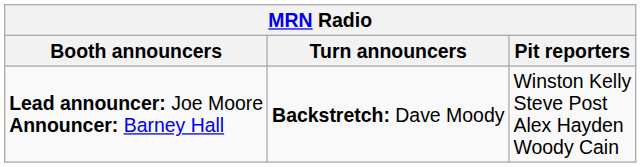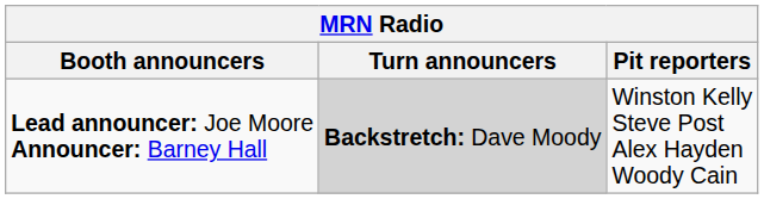Lead announcer: Joe Moore Announcer: Barney Hall | Turn announcers: no background -> lightgrey background
